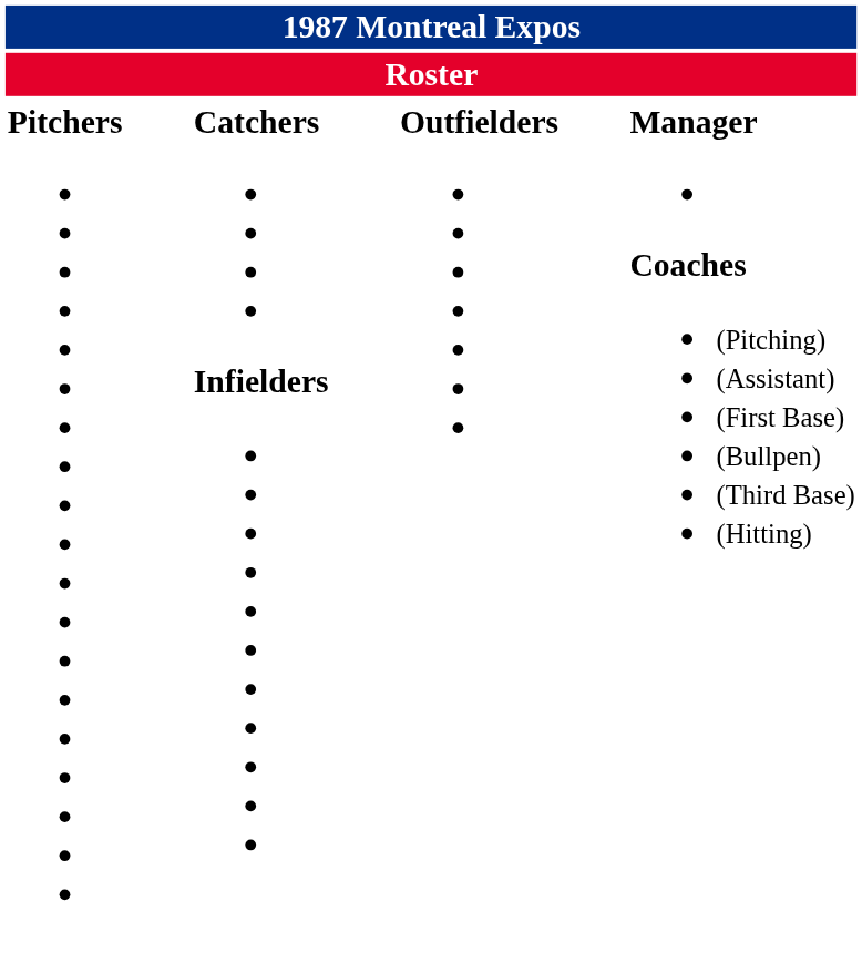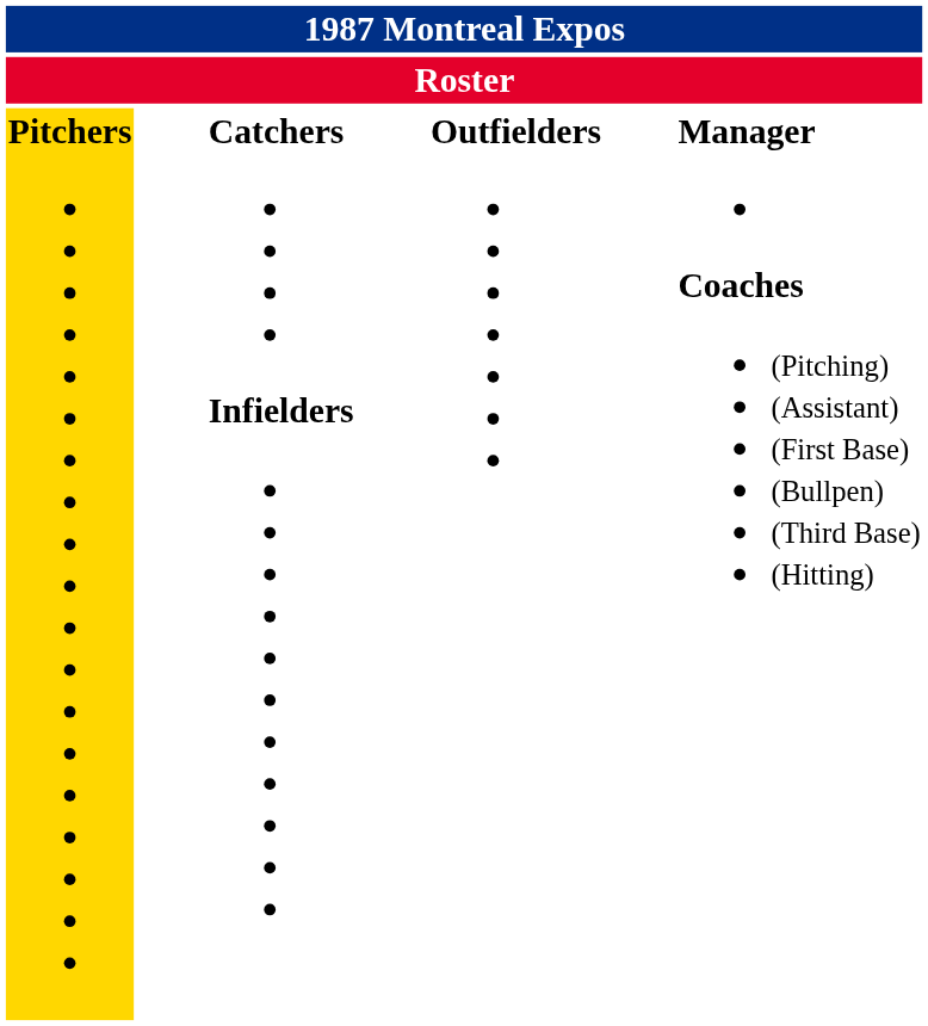Pitchers | column 1: no background -> gold background
